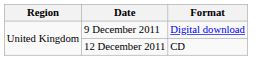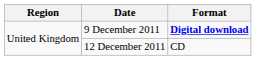9 December 2011 | Format: normal -> bold
